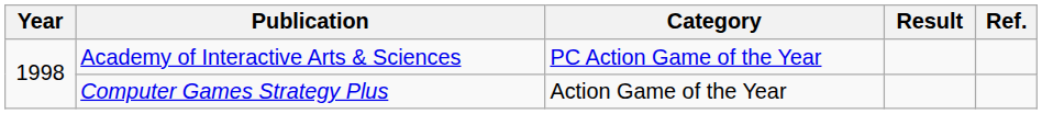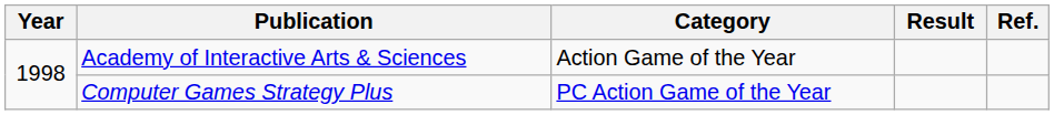Academy of Interactive Arts & Sciences | Category: PC Action Game of the Year -> Action Game of the Year
Computer Games Strategy Plus | Category: Action Game of the Year -> PC Action Game of the Year
